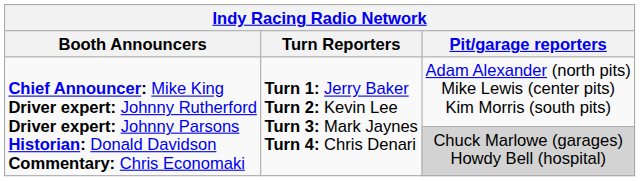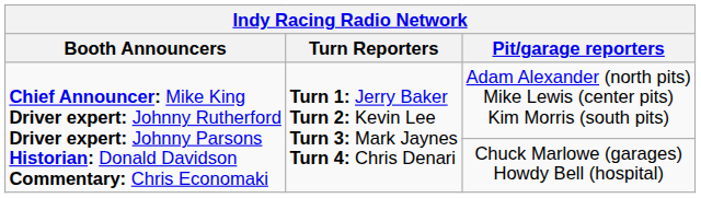Chuck Marlowe (garages) Howdy Bell (hospital) | Pit/garage reporters: lightgrey background -> no background
